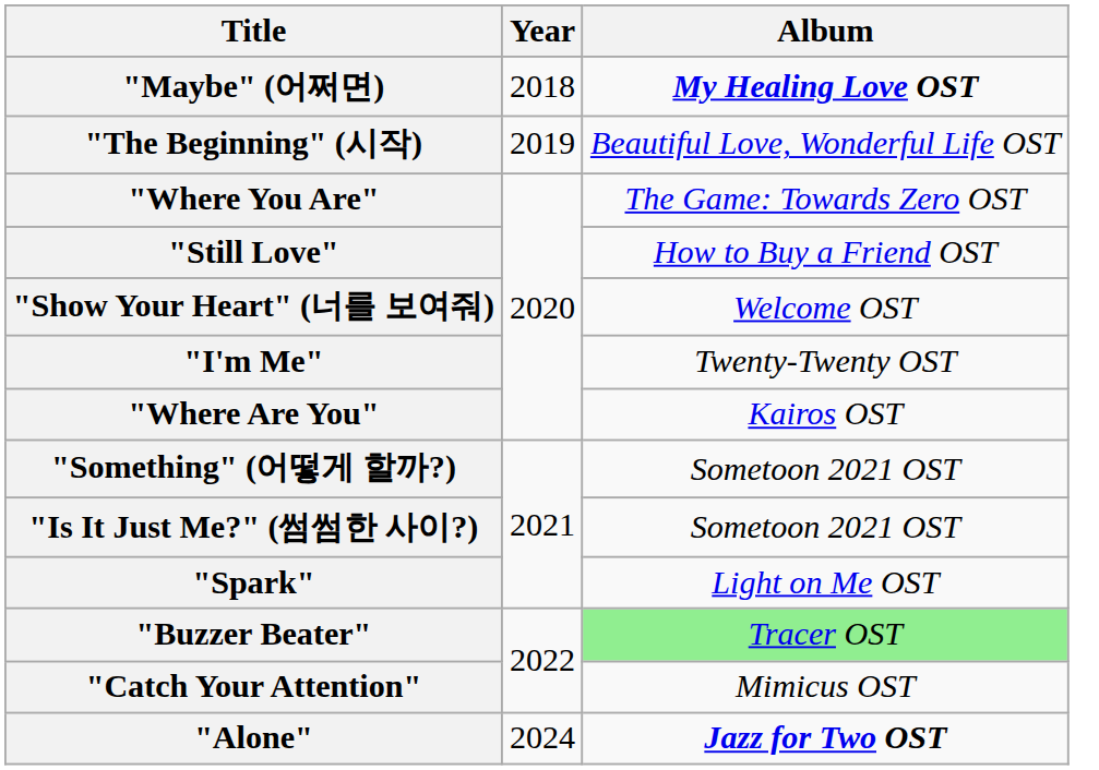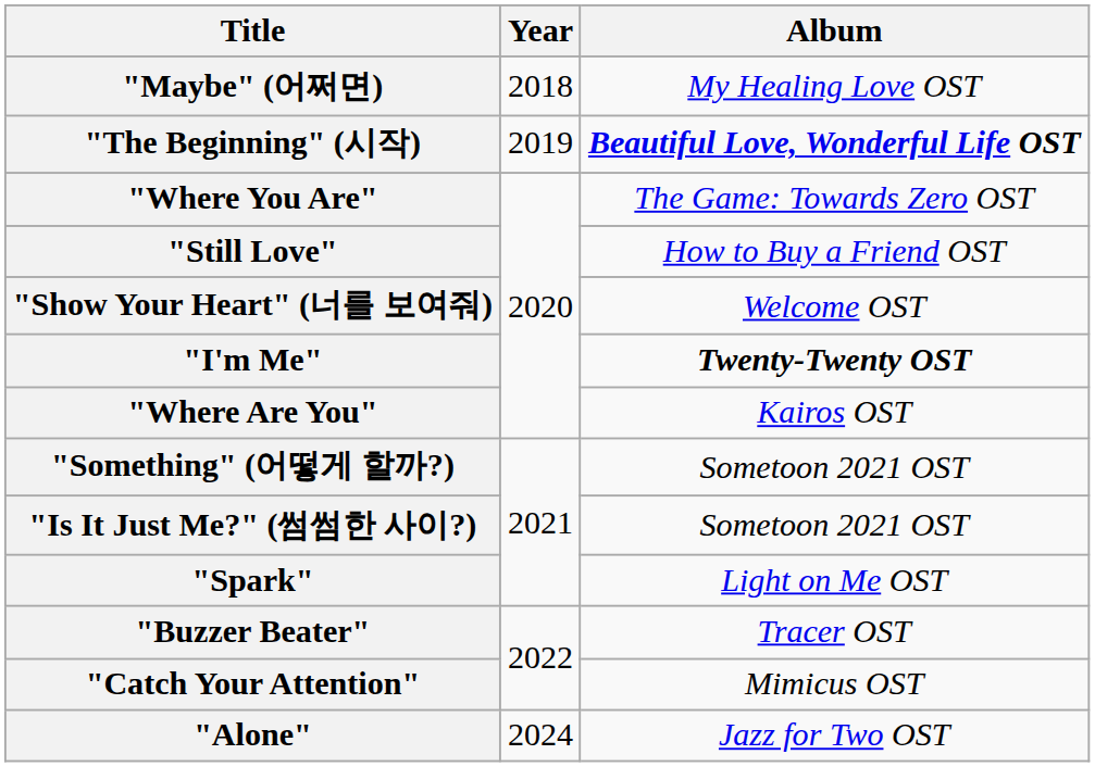"Maybe" (어쩌면) | Album: bold -> normal
"The Beginning" (시작) | Album: normal -> bold
"I'm Me" | Album: normal -> bold
"Buzzer Beater" | Album: lightgreen background -> no background
"Alone" | Album: bold -> normal
